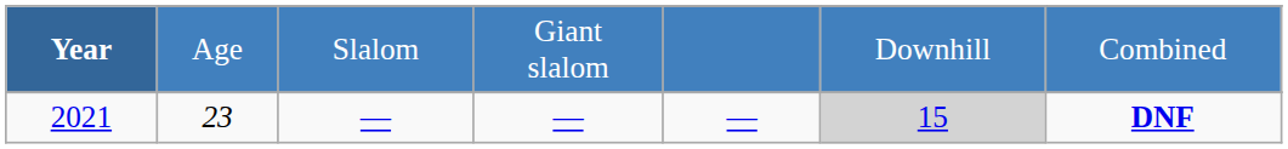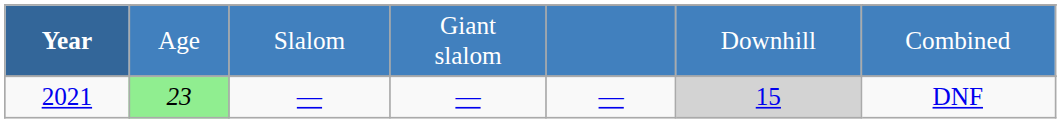2021 | column 2: no background -> lightgreen background
2021 | column 7: bold -> normal
